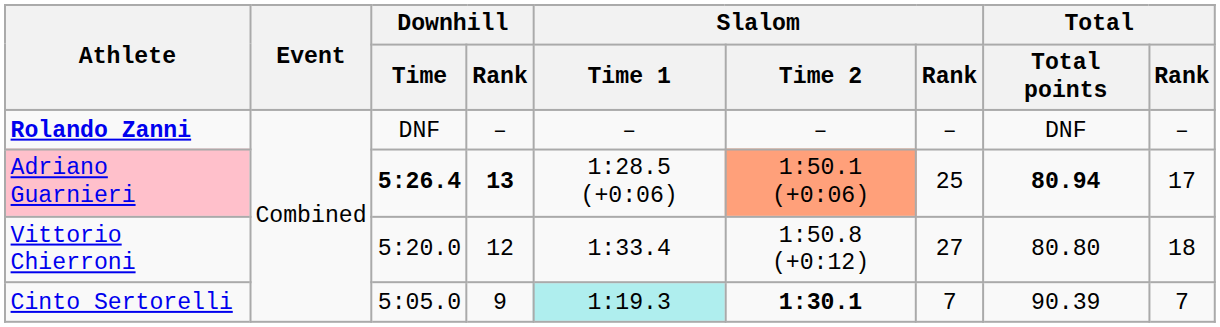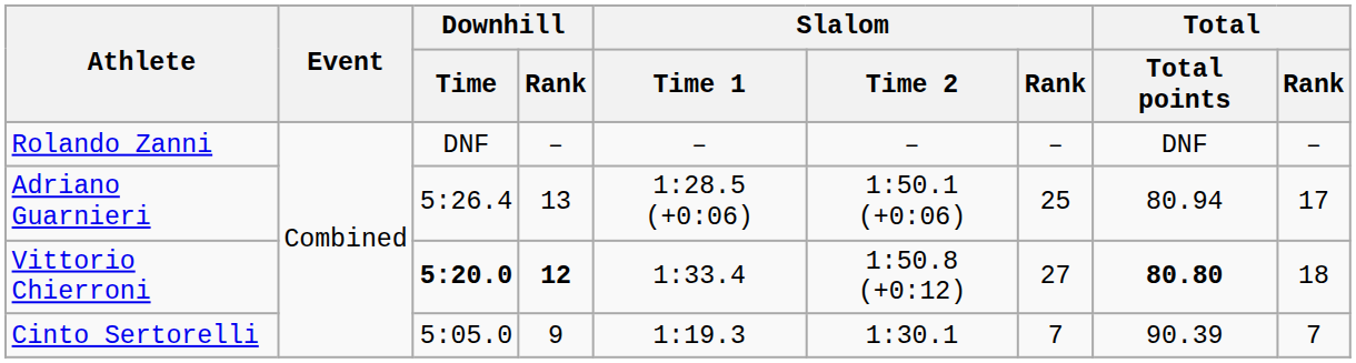row 3 | Athlete: bold -> normal
row 4 | Athlete: pink background -> no background
row 4 | Downhill / Time: bold -> normal
row 4 | Downhill / Rank: bold -> normal
row 4 | Slalom / Time 2: lightsalmon background -> no background
row 4 | Total / Total points: bold -> normal
row 5 | Downhill / Time: normal -> bold
row 5 | Downhill / Rank: normal -> bold
row 5 | Total / Total points: normal -> bold
row 6 | Slalom / Time 1: paleturquoise background -> no background
row 6 | Slalom / Time 2: bold -> normal
